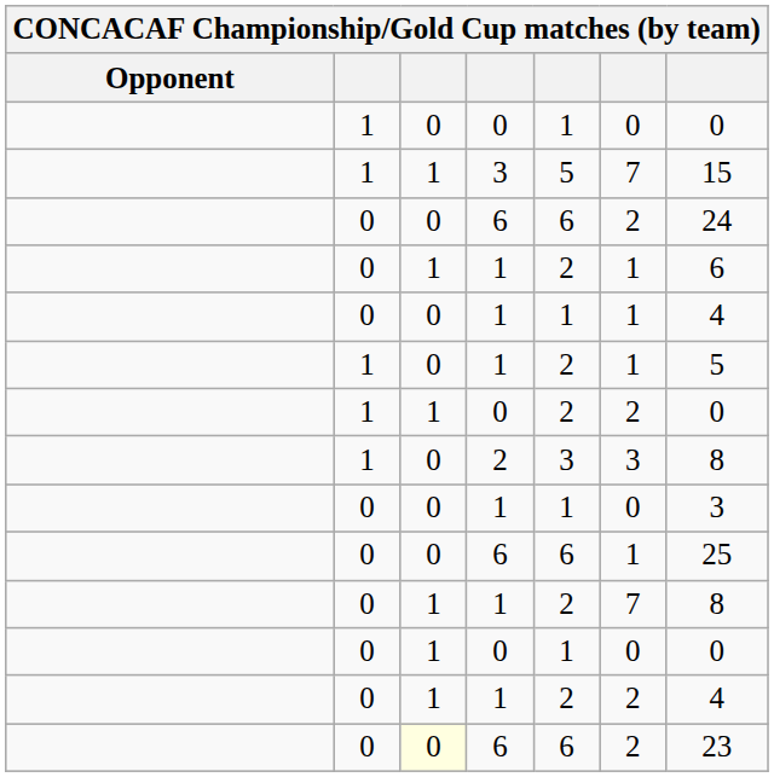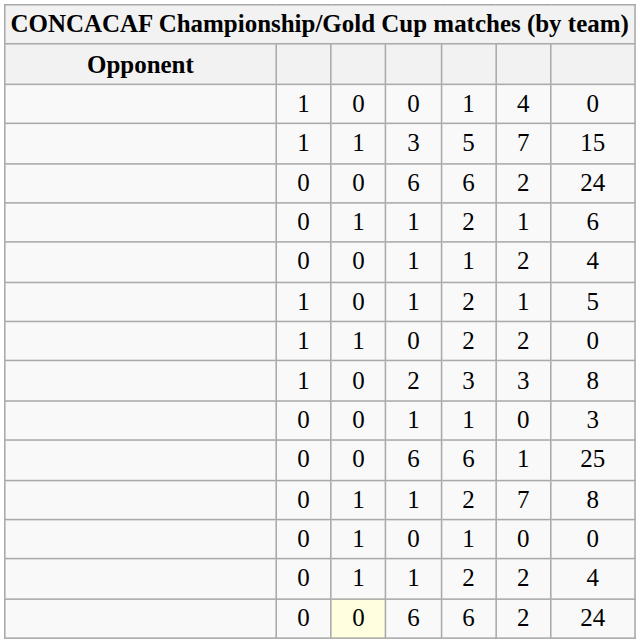row 3 | column 6: 0 -> 4
row 7 | column 6: 1 -> 2
row 16 | column 7: 23 -> 24
